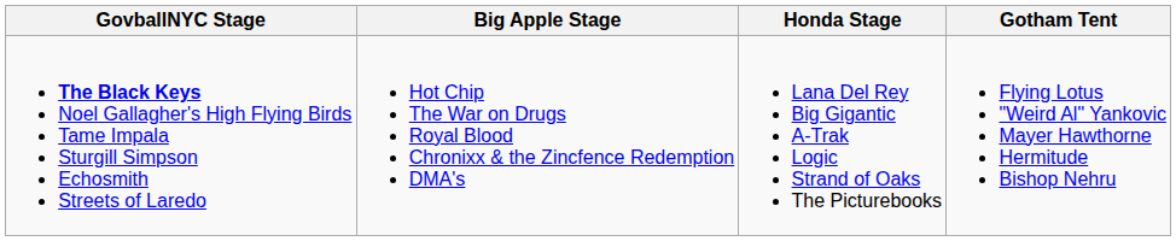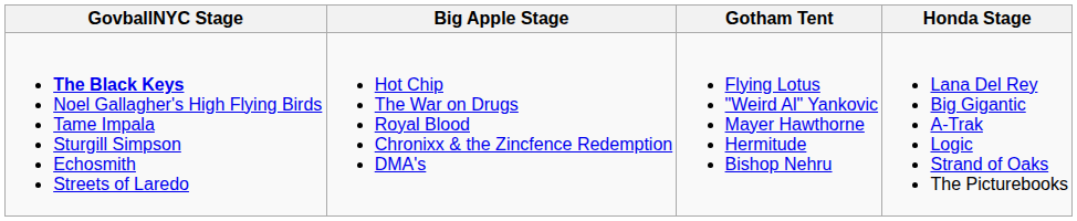columns swapped: Honda Stage <-> Gotham Tent
